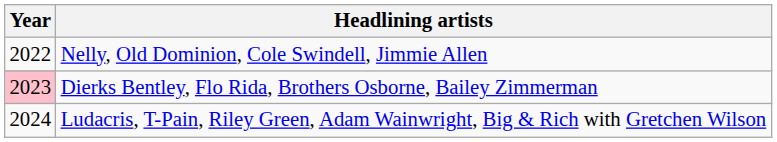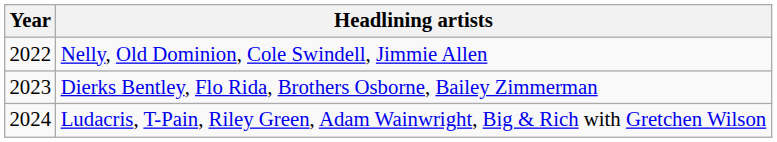Dierks Bentley, Flo Rida, Brothers Osborne, Bailey Zimmerman | Year: pink background -> no background
